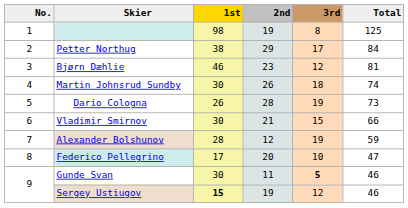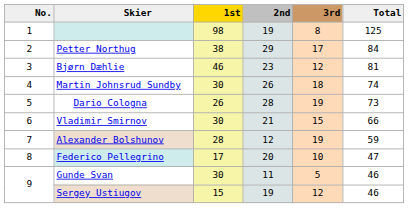Gunde Svan | 3rd: bold -> normal
Sergey Ustiugov | 1st: bold -> normal
